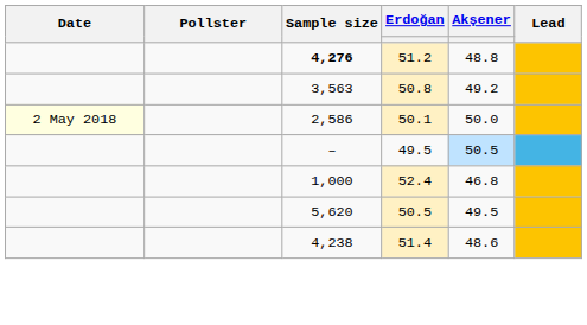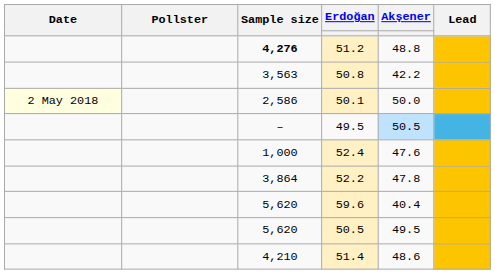50.8 | Akşener: 49.2 -> 42.2
52.4 | Akşener: 46.8 -> 47.6
+ row: 3,864 | 52.2 | 47.8
+ row: 5,620 | 59.6 | 40.4
51.4 | Sample size: 4,238 -> 4,210
